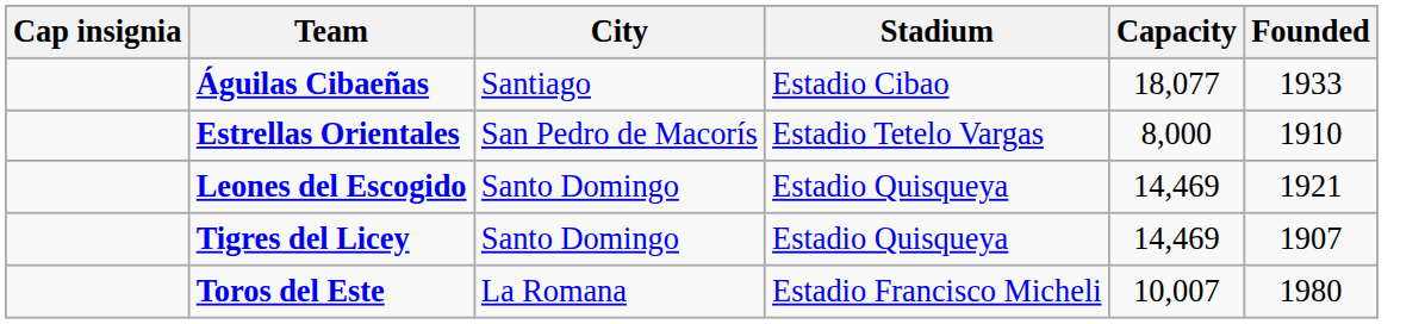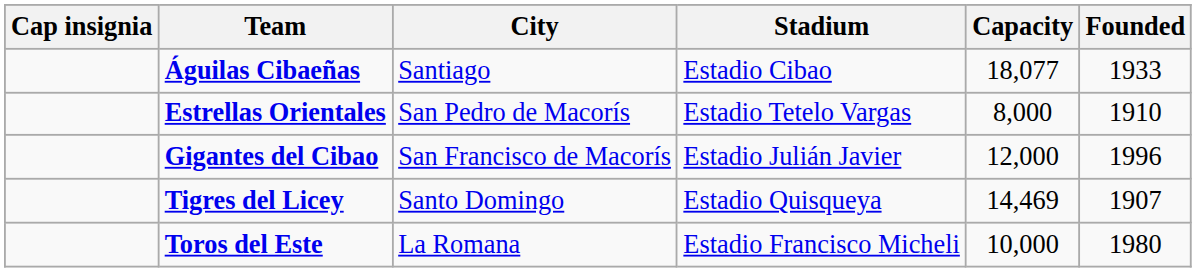+ row: Gigantes del Cibao | San Francisco de Macorís | Estadio Julián Javier | 12,000 | 1996
- row: Leones del Escogido | Santo Domingo | Estadio Quisqueya | 14,469 | 1921
Toros del Este | Capacity: 10,007 -> 10,000
